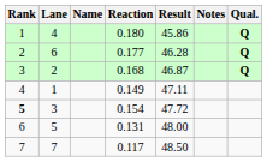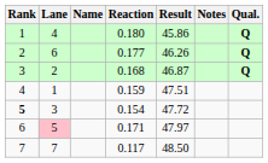row 3 | Result: 46.28 -> 46.26
row 5 | Reaction: 0.149 -> 0.159
row 5 | Result: 47.11 -> 47.51
row 7 | Lane: no background -> pink background
row 7 | Reaction: 0.131 -> 0.171
row 7 | Result: 48.00 -> 47.97
